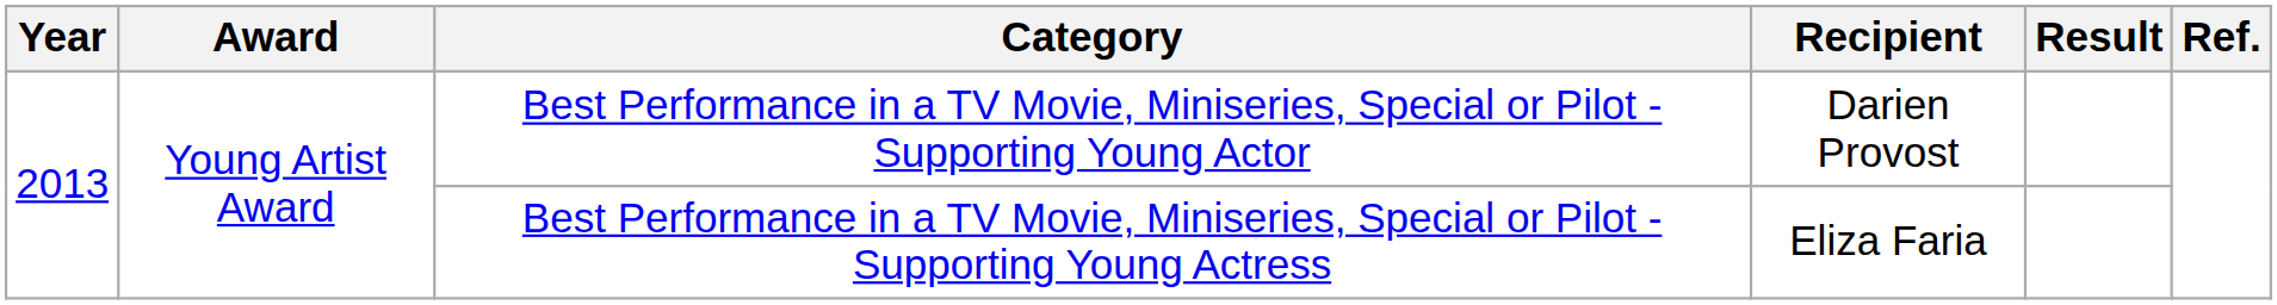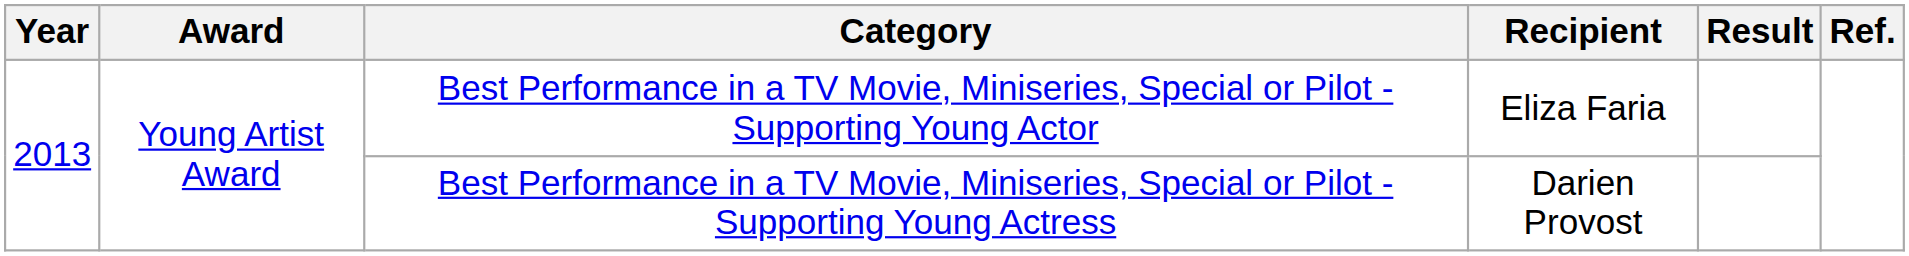row 2 | Recipient: Darien Provost -> Eliza Faria
row 3 | Recipient: Eliza Faria -> Darien Provost
